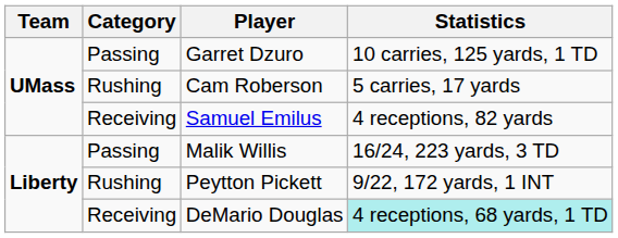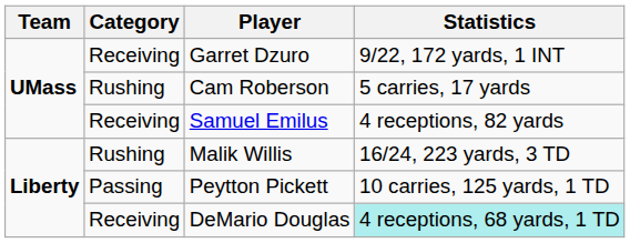Garret Dzuro | Category: Passing -> Receiving
Garret Dzuro | Statistics: 10 carries, 125 yards, 1 TD -> 9/22, 172 yards, 1 INT
Malik Willis | Category: Passing -> Rushing
Peytton Pickett | Category: Rushing -> Passing
Peytton Pickett | Statistics: 9/22, 172 yards, 1 INT -> 10 carries, 125 yards, 1 TD
